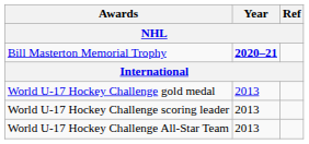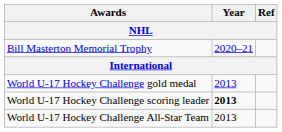Bill Masterton Memorial Trophy | Year: bold -> normal
World U-17 Hockey Challenge scoring leader | Year: normal -> bold
